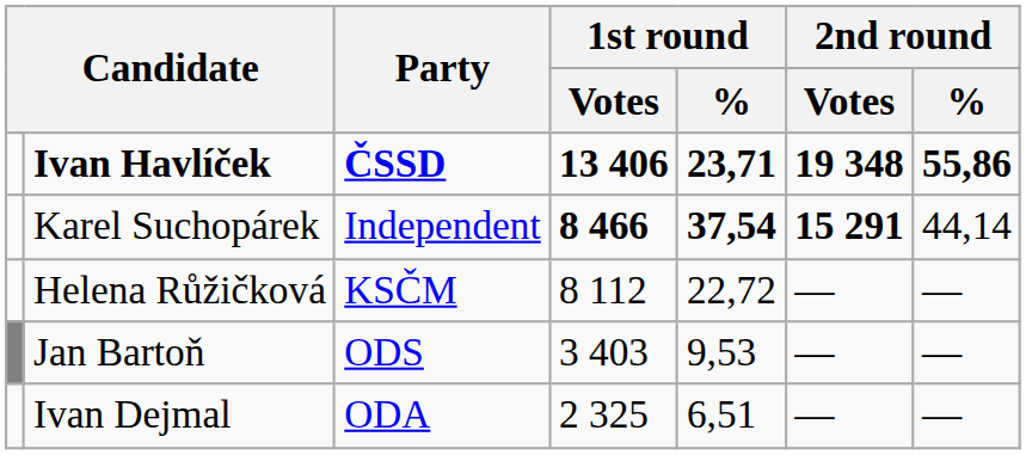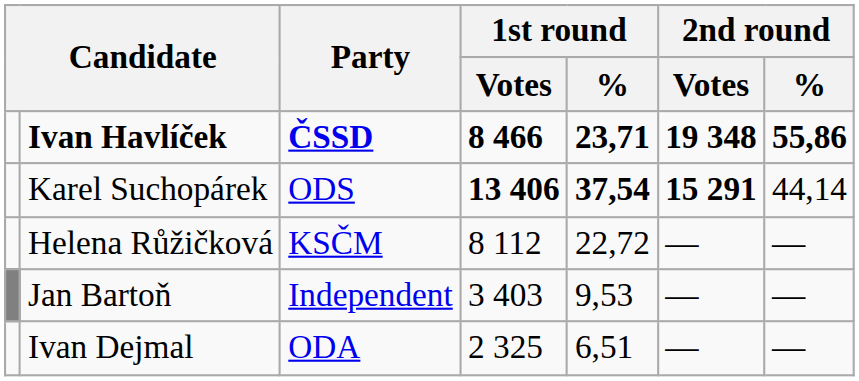Ivan Havlíček | 1st round / Votes: 13 406 -> 8 466
Karel Suchopárek | Party: Independent -> ODS
Karel Suchopárek | 1st round / Votes: 8 466 -> 13 406
Jan Bartoň | Party: ODS -> Independent
